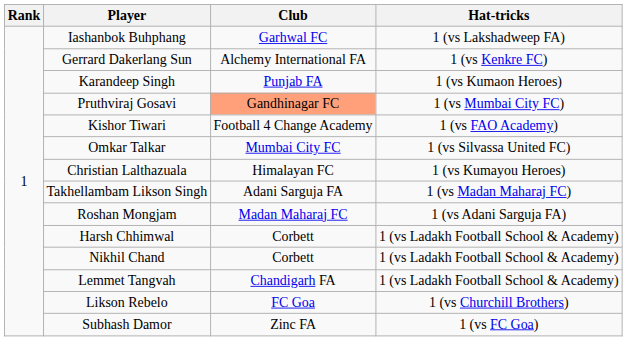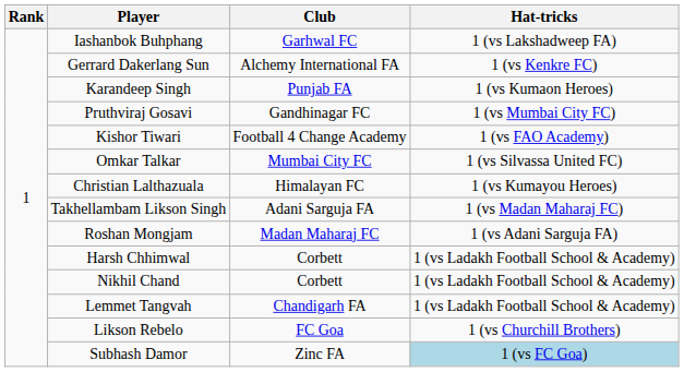Pruthviraj Gosavi | Club: lightsalmon background -> no background
Subhash Damor | Hat-tricks: no background -> lightblue background
